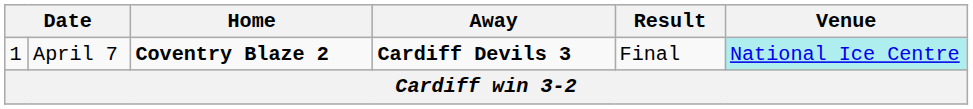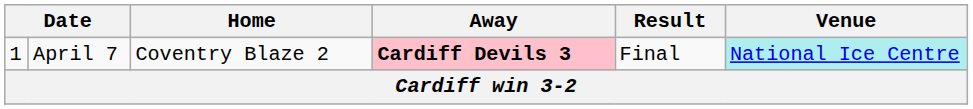April 7 | Home: bold -> normal
April 7 | Away: no background -> pink background
